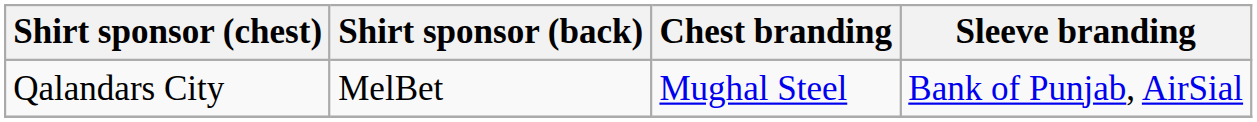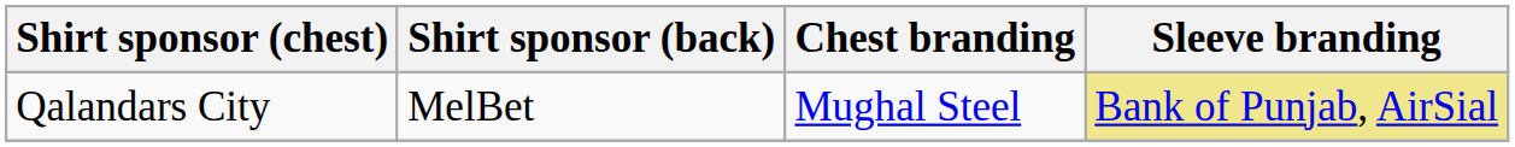Qalandars City | Sleeve branding: no background -> khaki background
